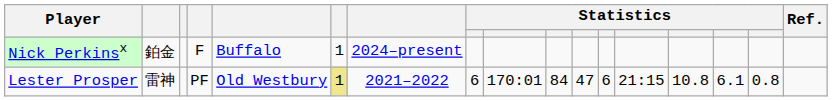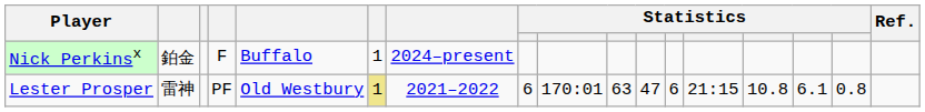Lester Prosper | column 10: 84 -> 63
